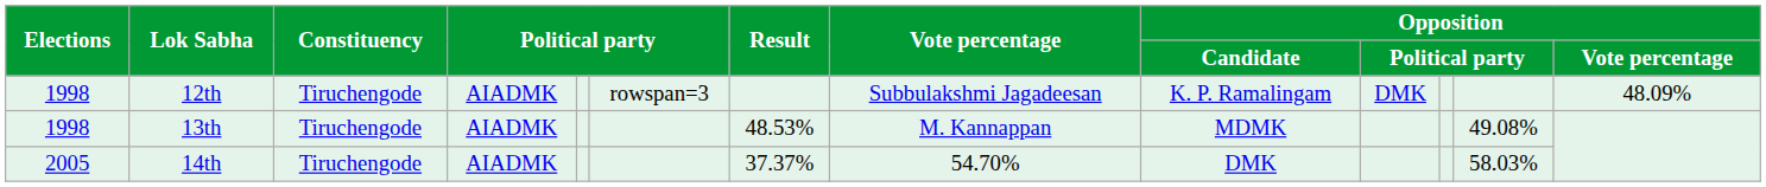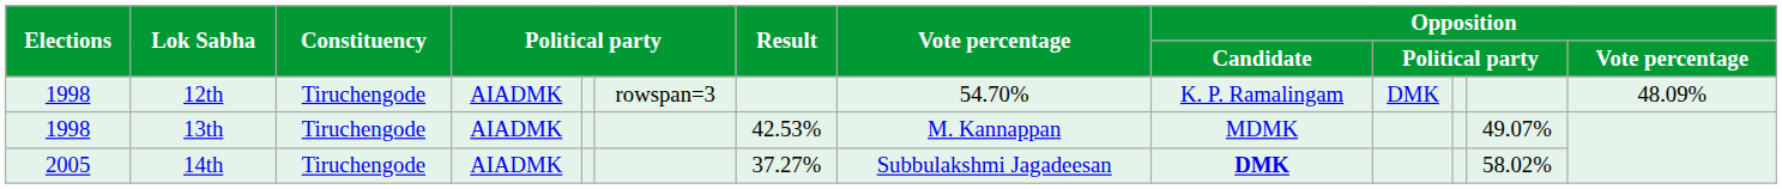12th | Vote percentage: Subbulakshmi Jagadeesan -> 54.70%
13th | Result: 48.53% -> 42.53%
13th | column 12: 49.08% -> 49.07%
14th | Result: 37.37% -> 37.27%
14th | Vote percentage: 54.70% -> Subbulakshmi Jagadeesan
14th | Opposition / Candidate: normal -> bold
14th | column 12: 58.03% -> 58.02%
